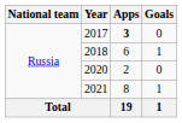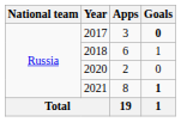2017 | Apps: bold -> normal
2017 | Goals: normal -> bold
2021 | Goals: normal -> bold
